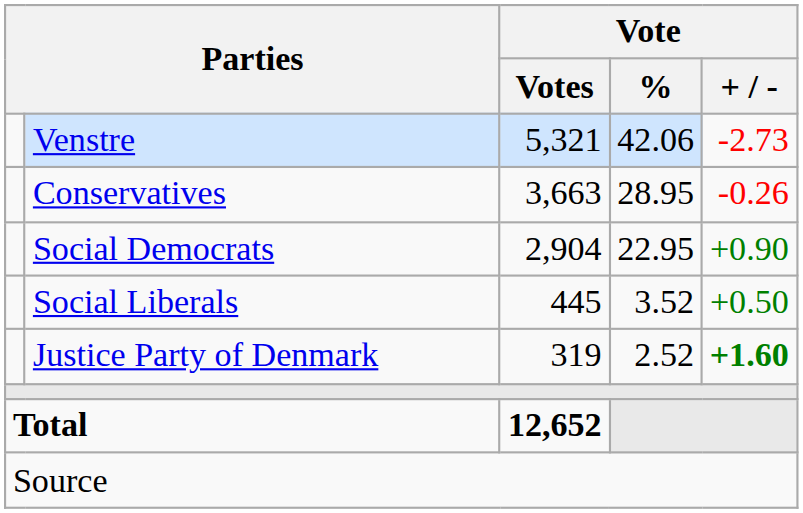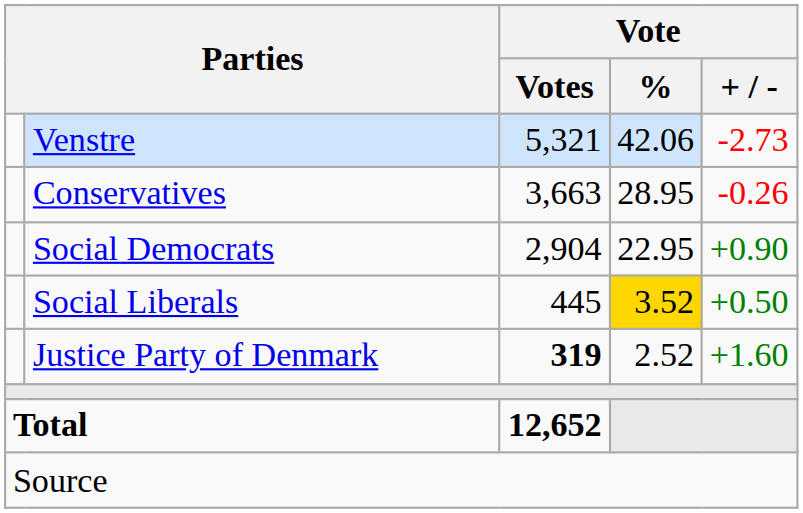Social Liberals | Vote / %: no background -> gold background
Justice Party of Denmark | Vote / Votes: normal -> bold
Justice Party of Denmark | Vote / + / -: bold -> normal
